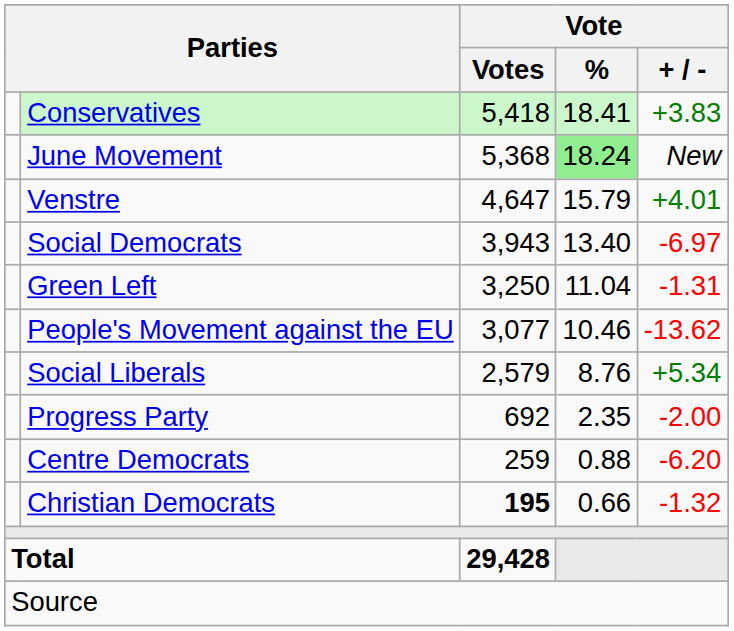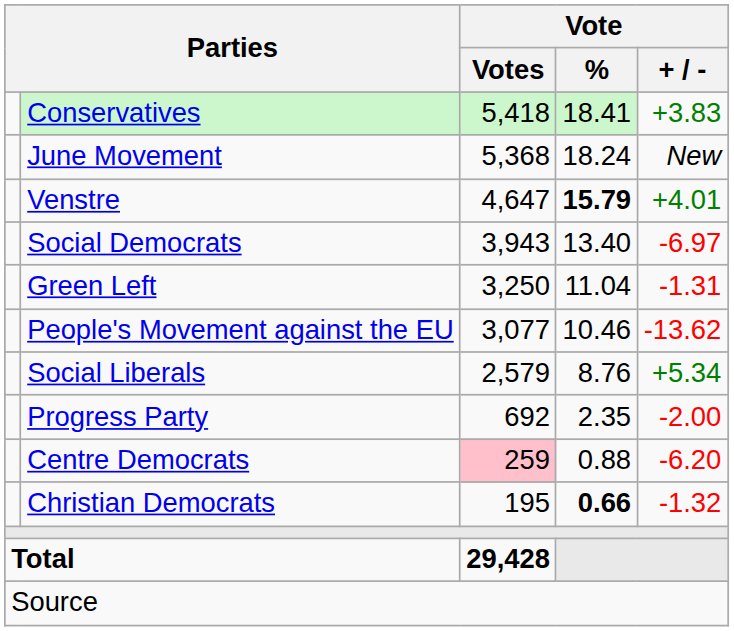June Movement | Vote / %: lightgreen background -> no background
Venstre | Vote / %: normal -> bold
Centre Democrats | Vote / Votes: no background -> pink background
Christian Democrats | Vote / Votes: bold -> normal
Christian Democrats | Vote / %: normal -> bold
